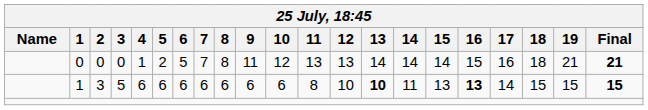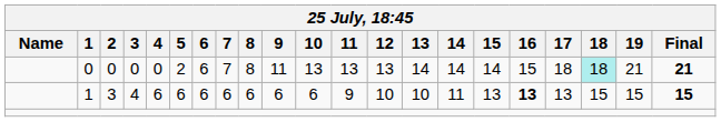row 3 | 4: 1 -> 0
row 3 | 6: 5 -> 6
row 3 | 10: 12 -> 13
row 3 | 17: 16 -> 18
row 3 | 18: no background -> paleturquoise background
row 4 | 3: 5 -> 4
row 4 | 11: 8 -> 9
row 4 | 13: bold -> normal
row 4 | 17: 14 -> 13
